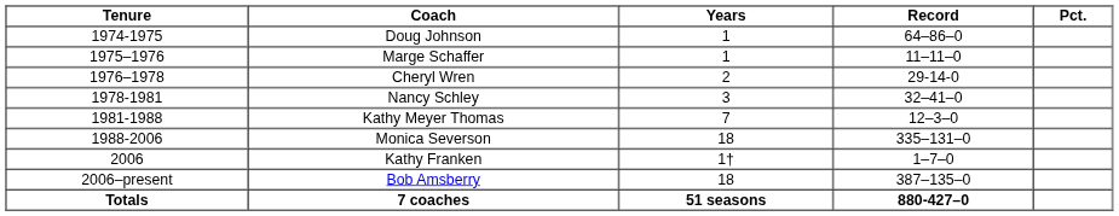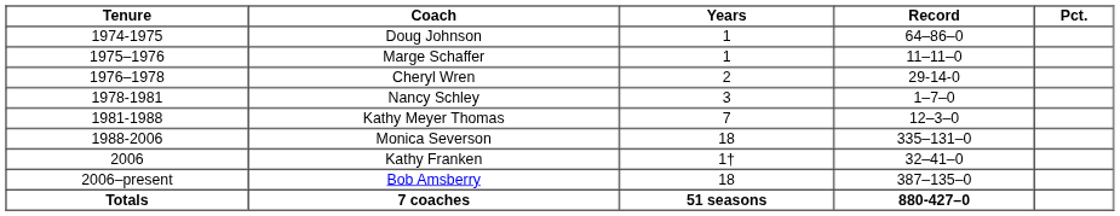Nancy Schley | Record: 32–41–0 -> 1–7–0
Kathy Franken | Record: 1–7–0 -> 32–41–0
